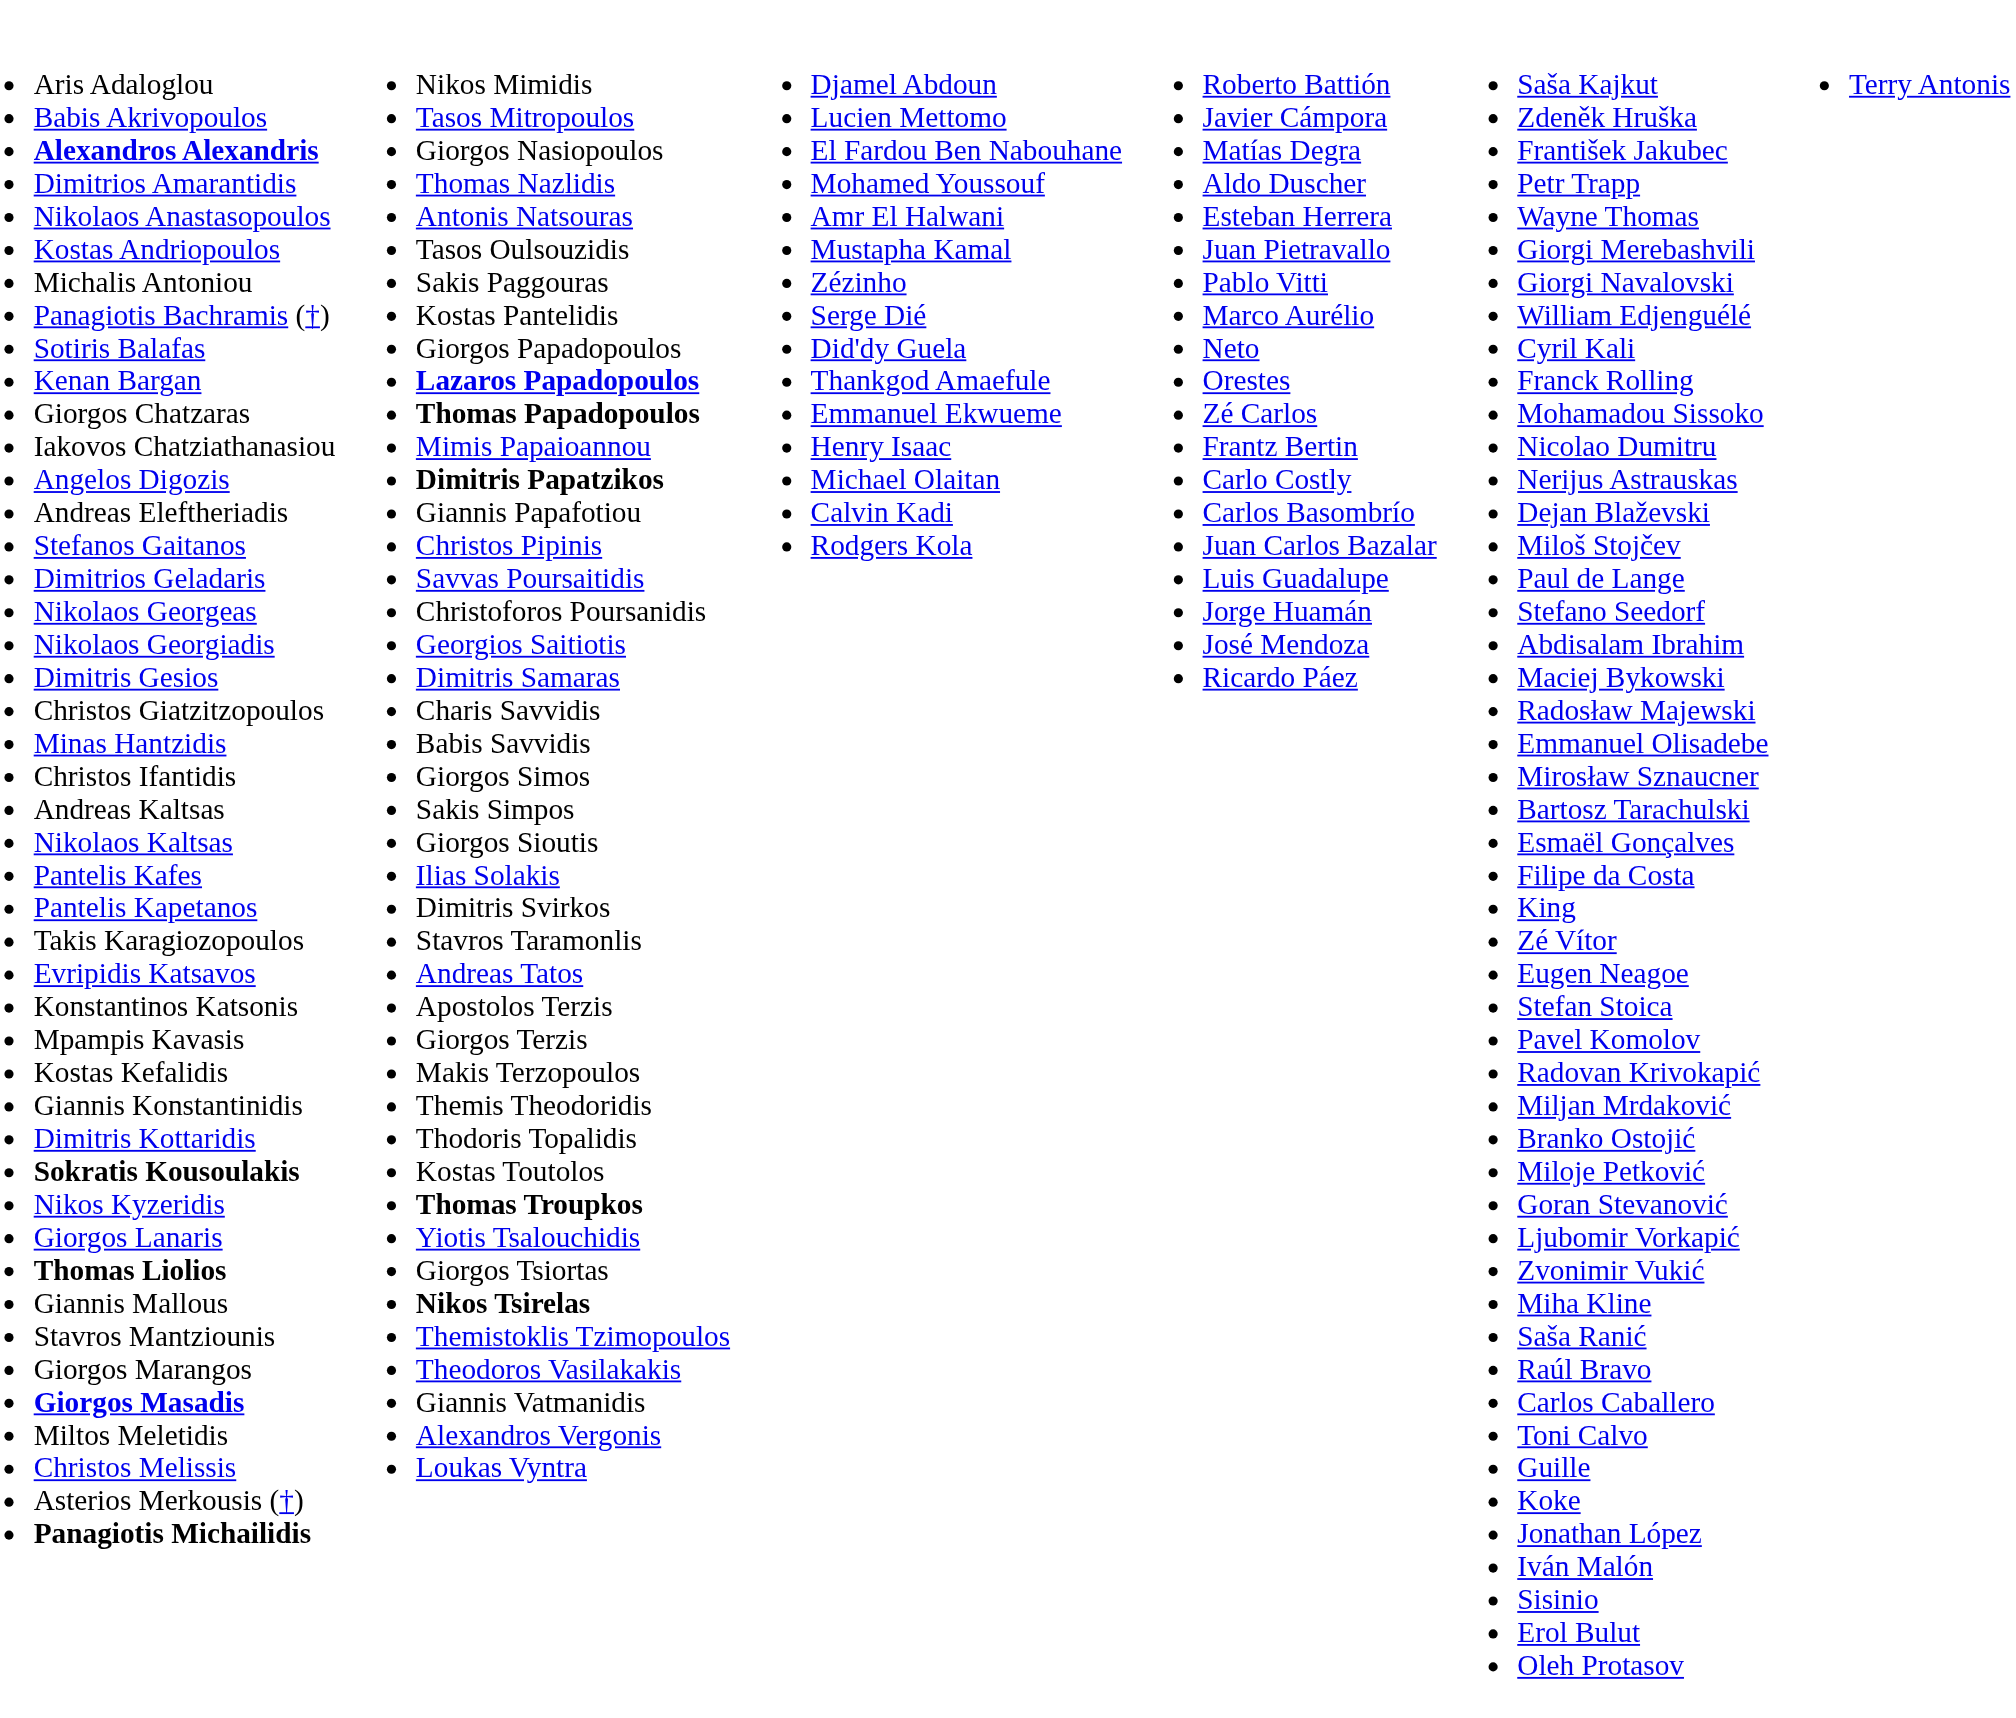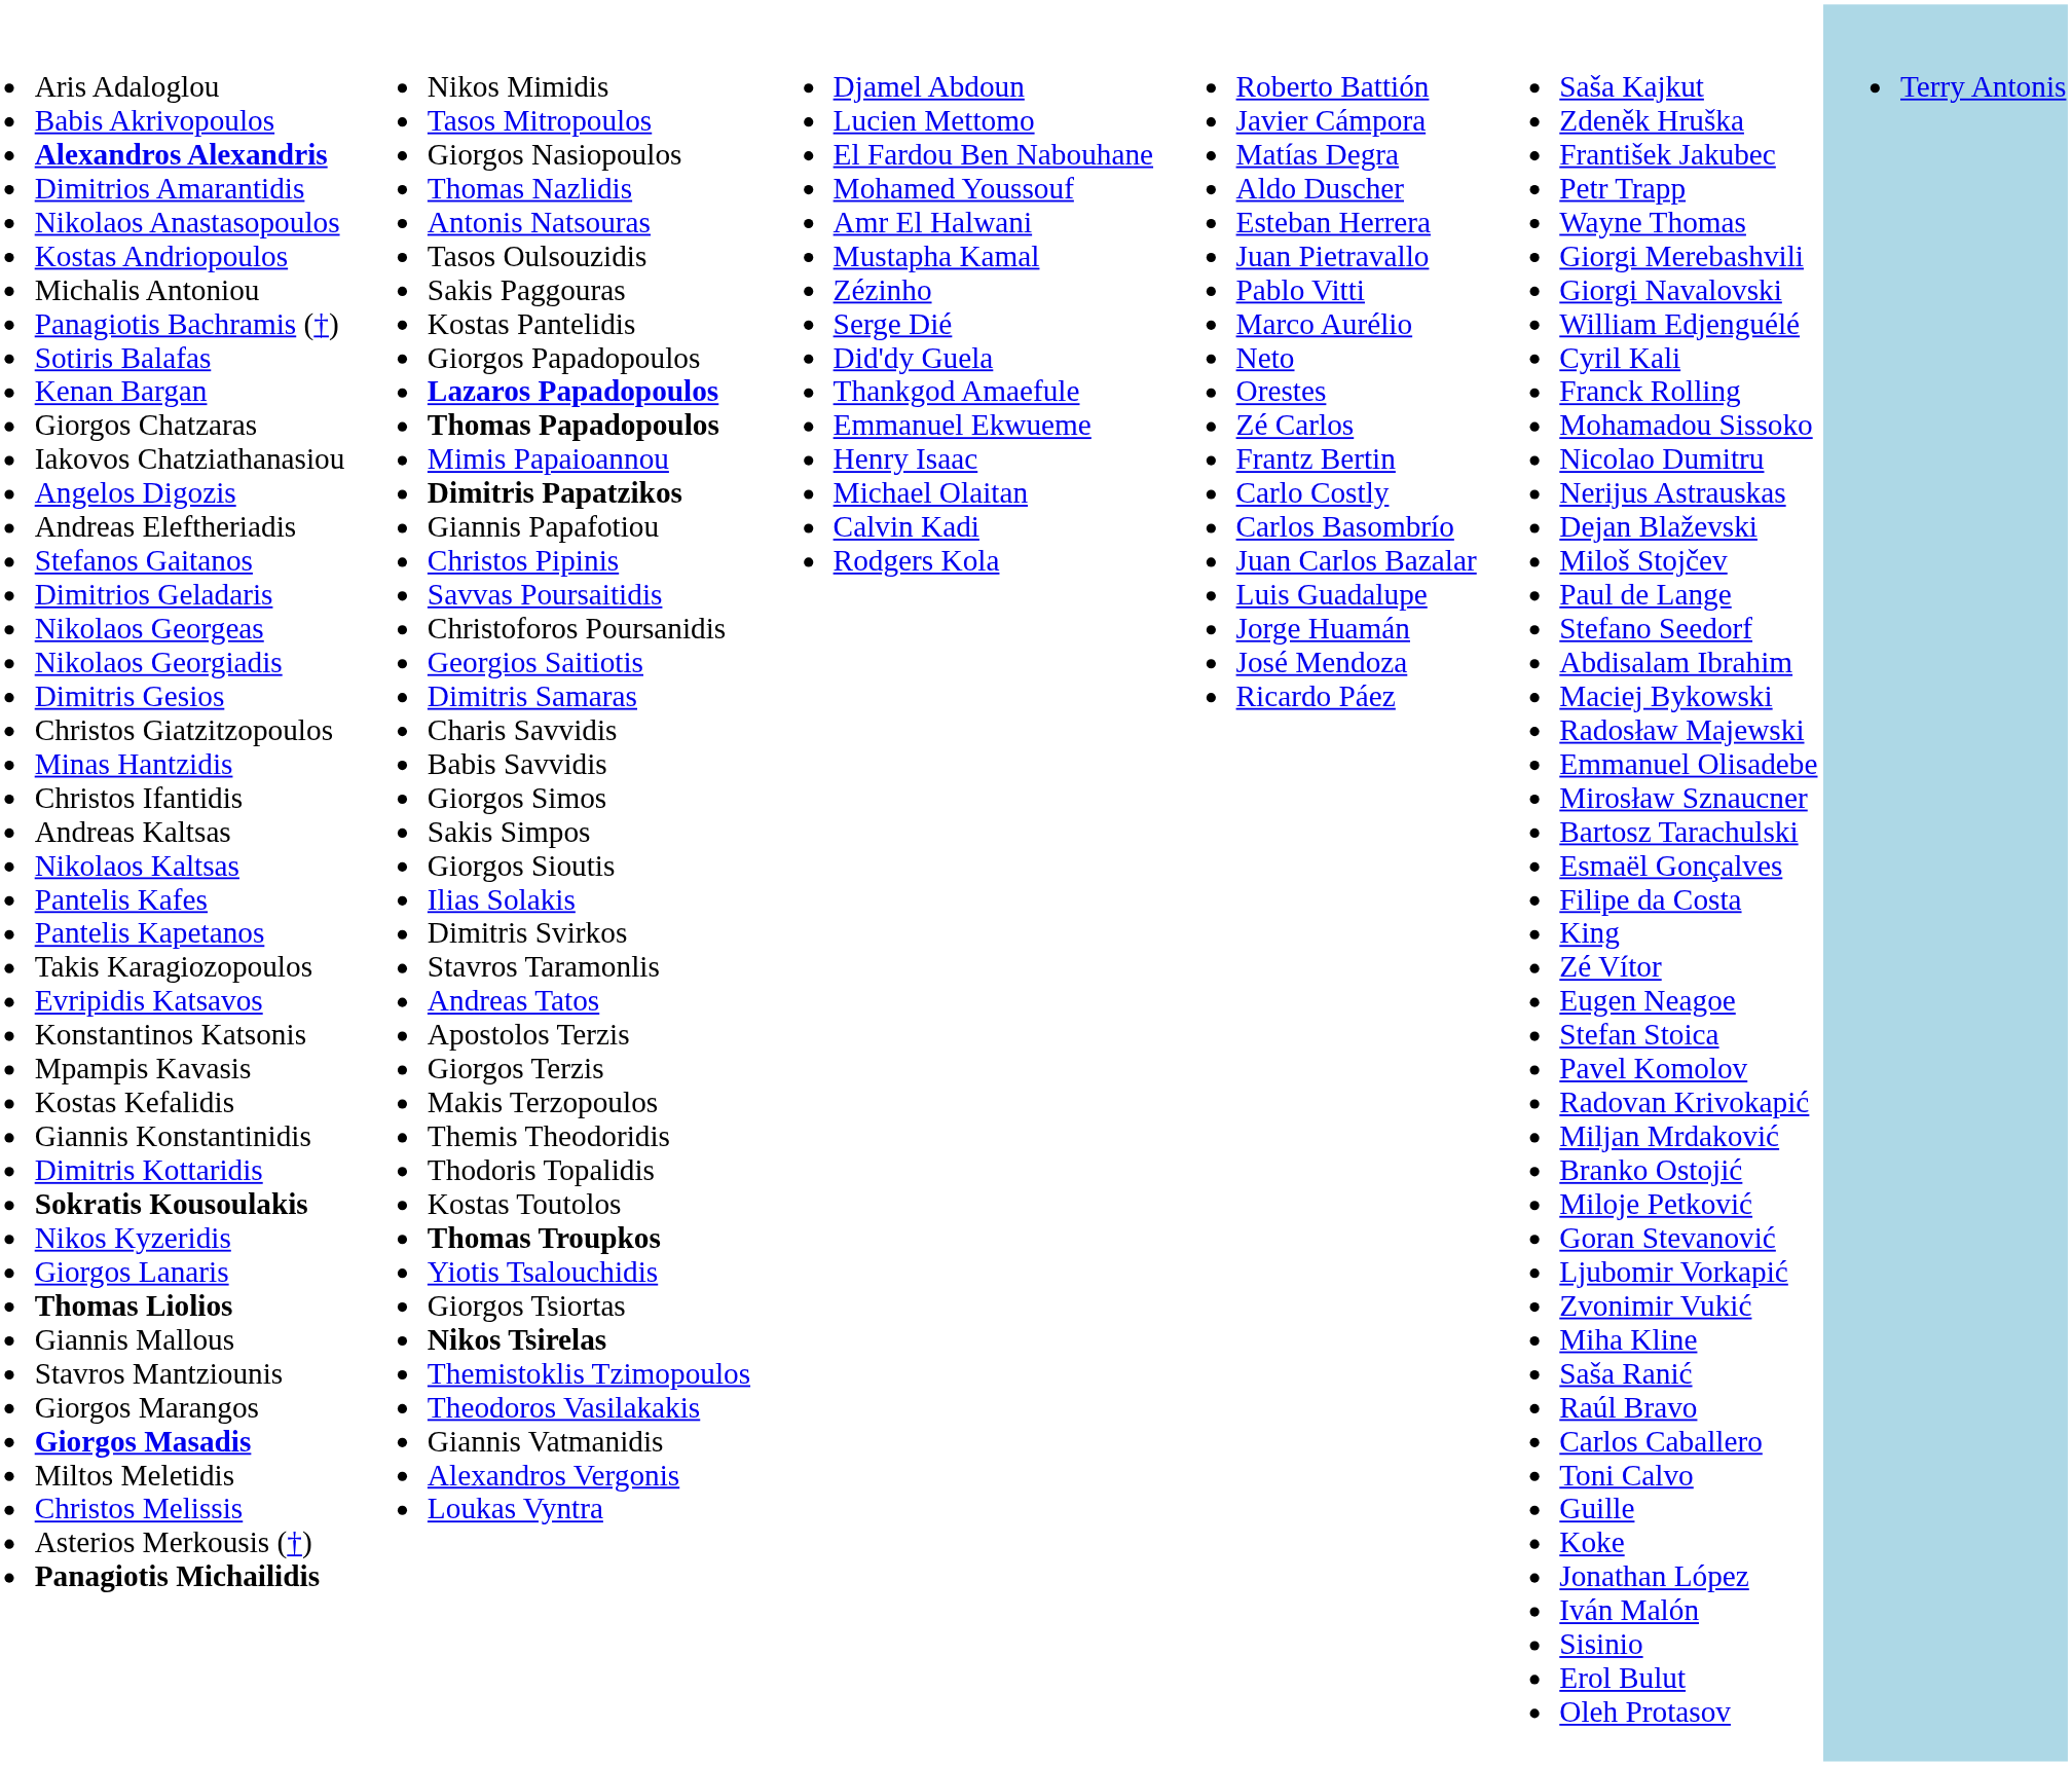row 1 | column 6: no background -> lightblue background
